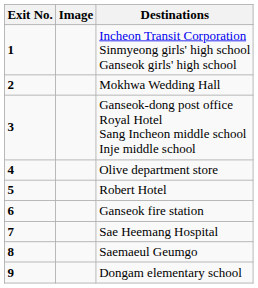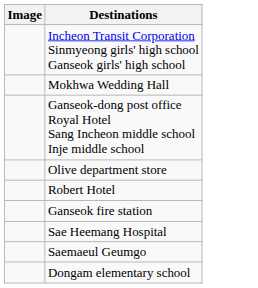- column: Exit No. | 1 | 2 | 3 | 4 | 5 | 6 | 7 | 8 | 9
